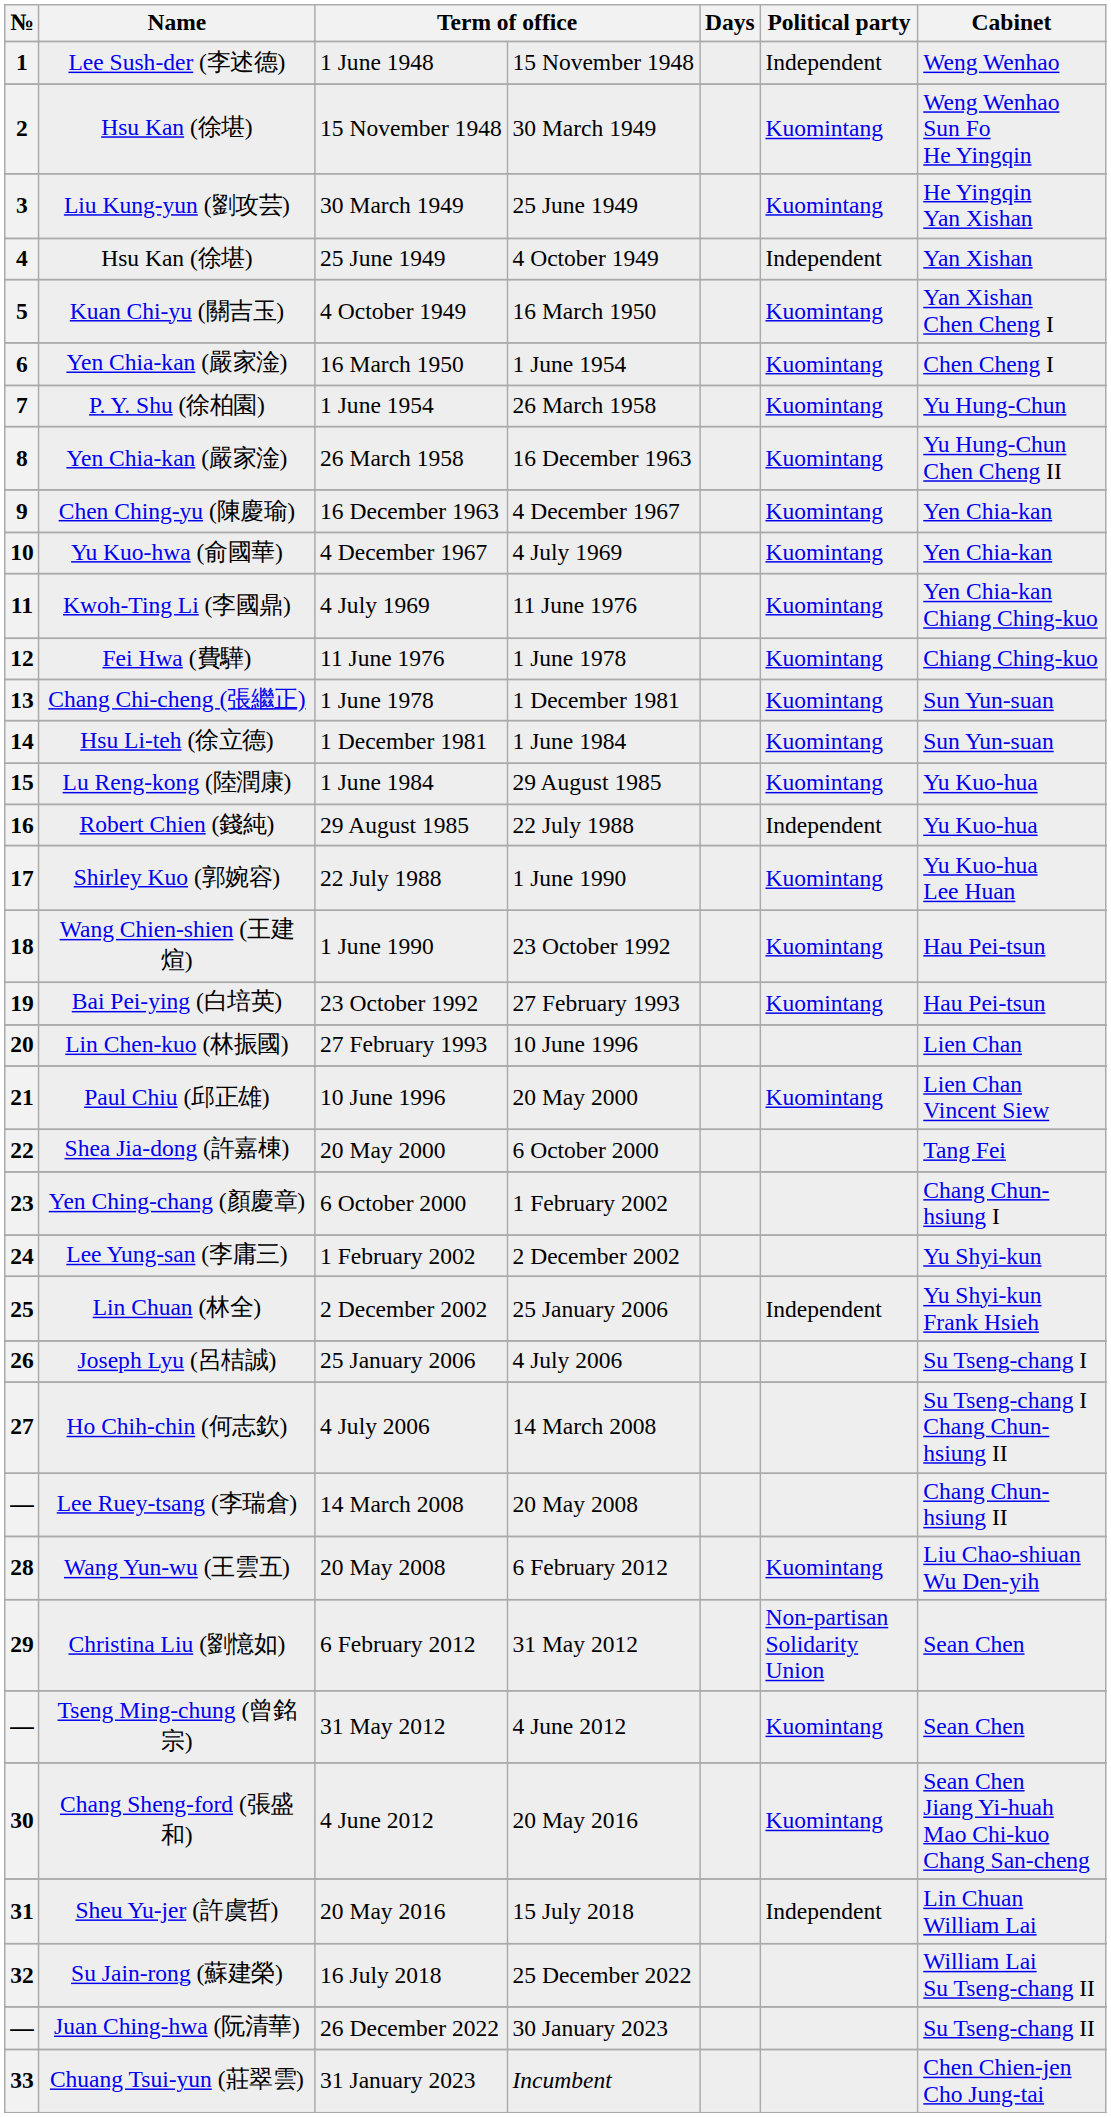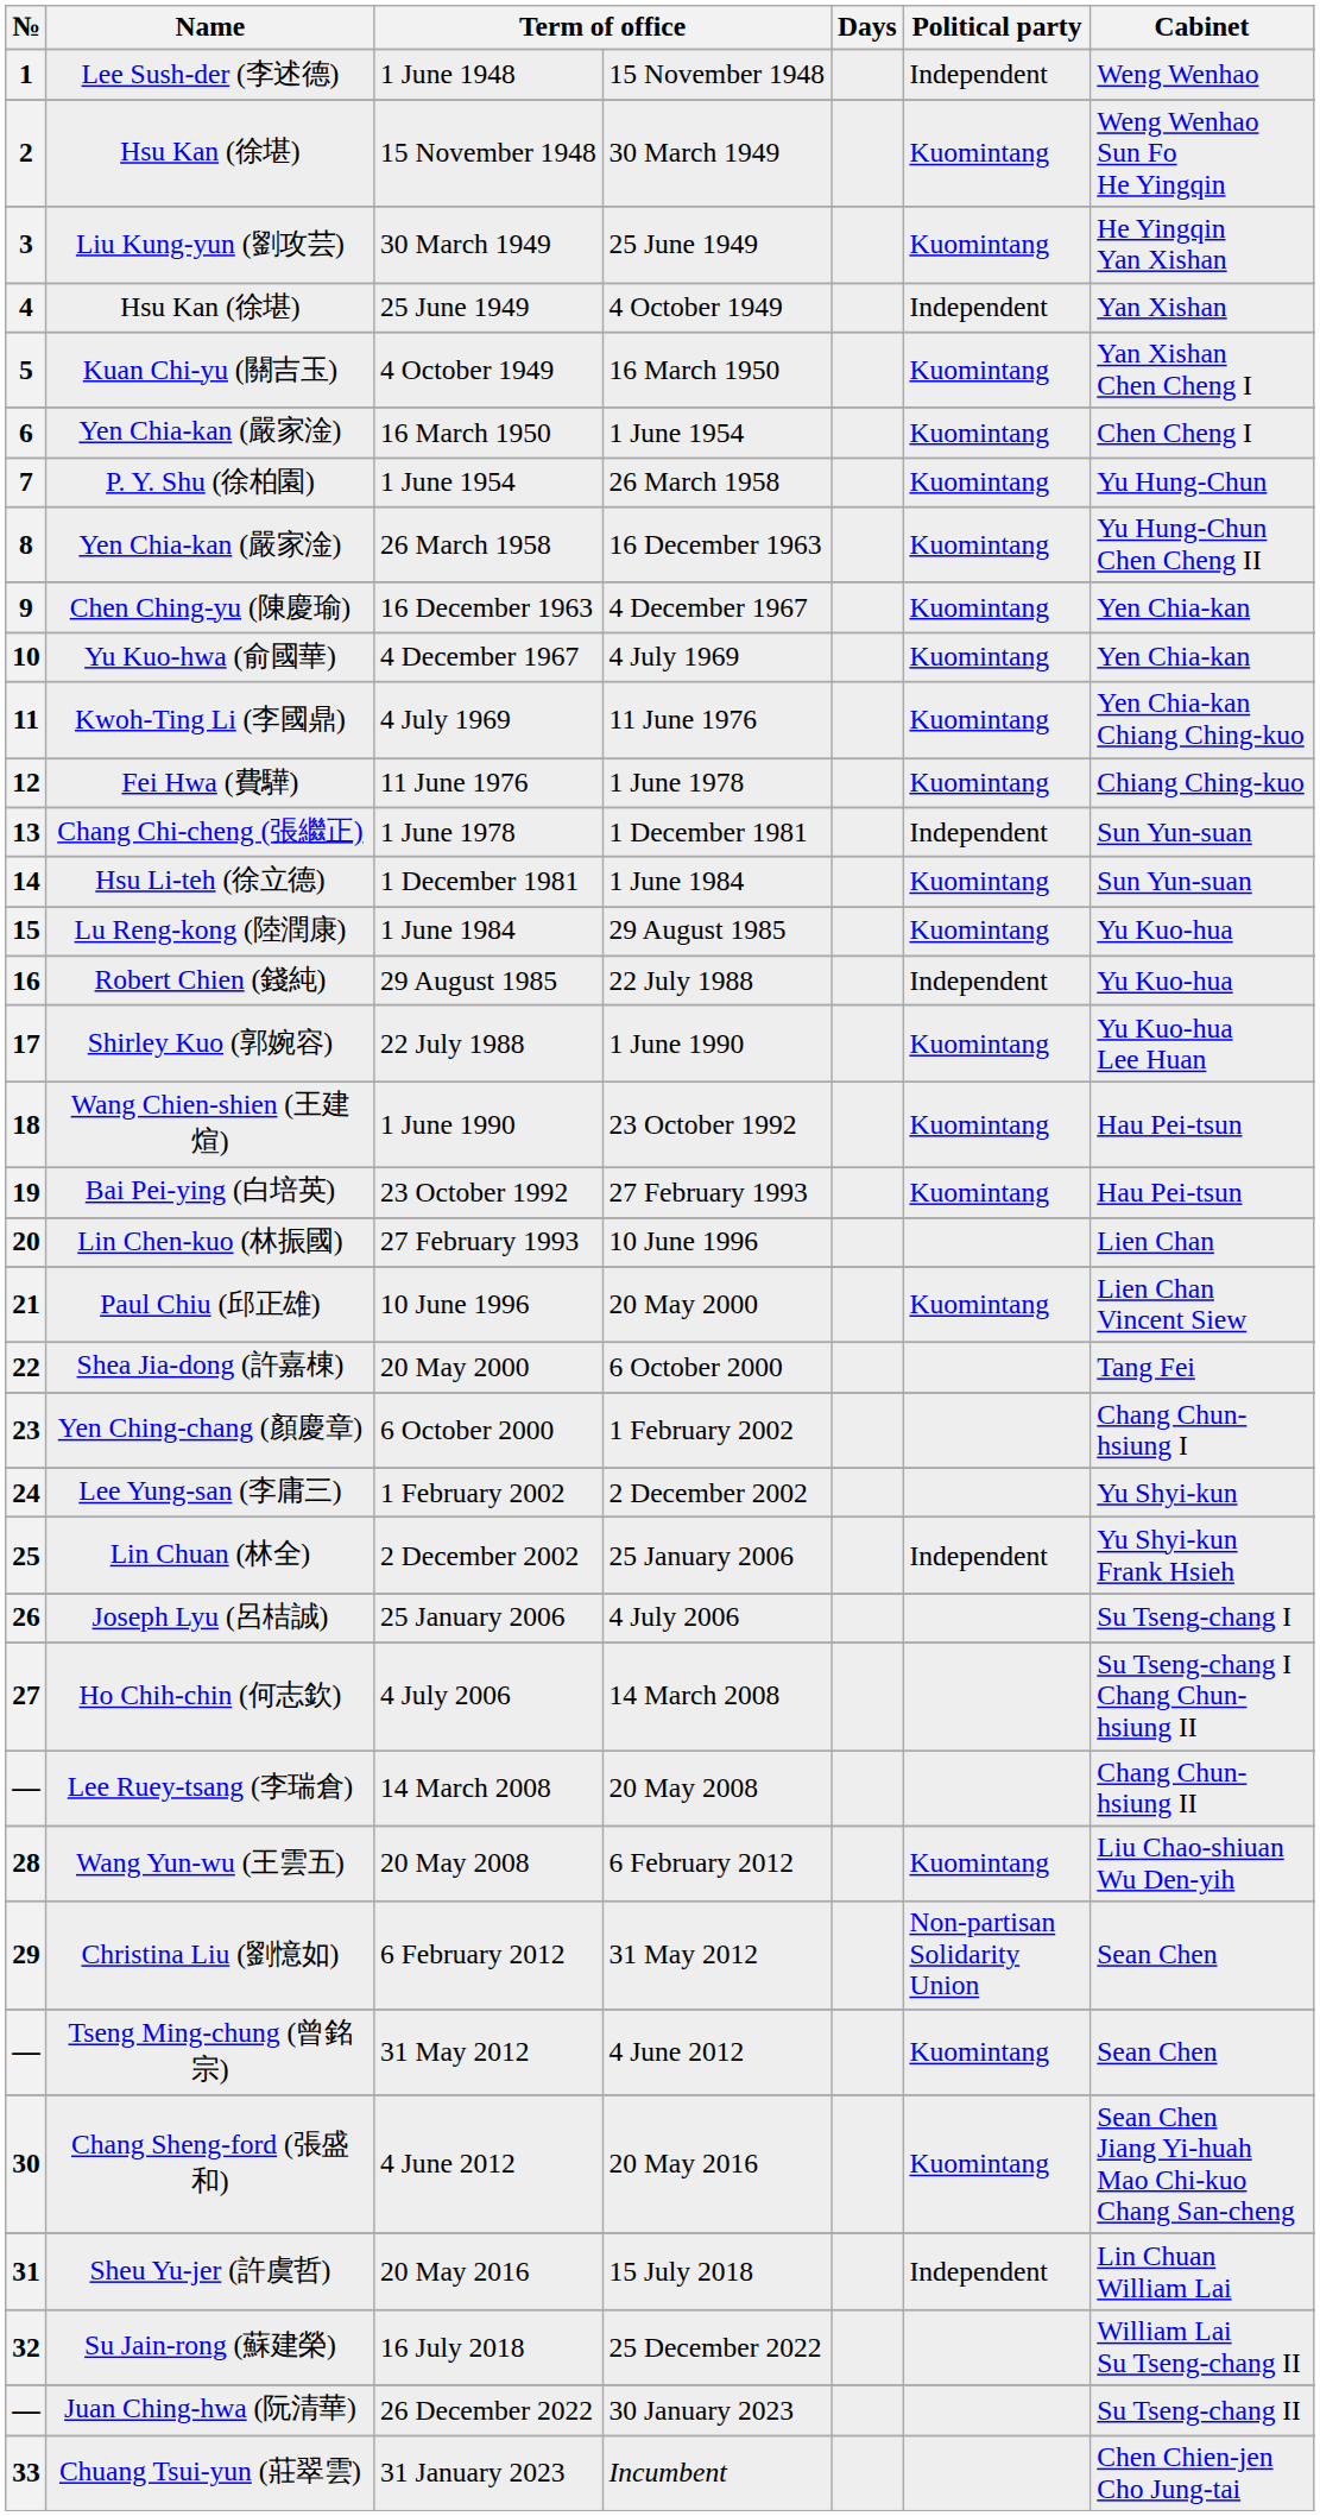13 | Political party: Kuomintang -> Independent
